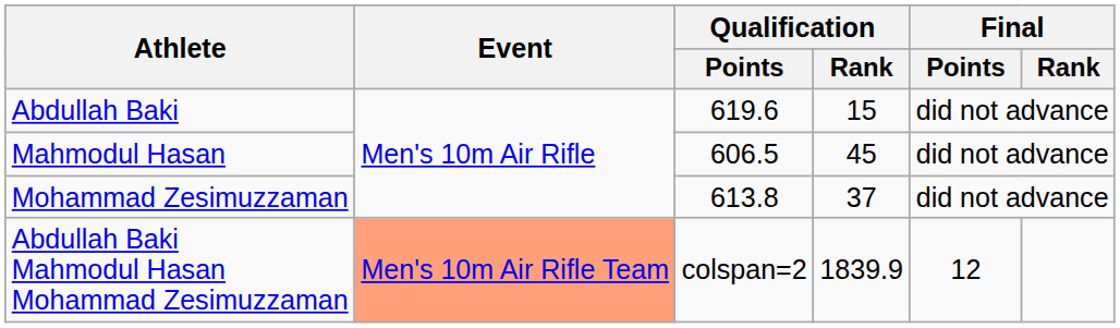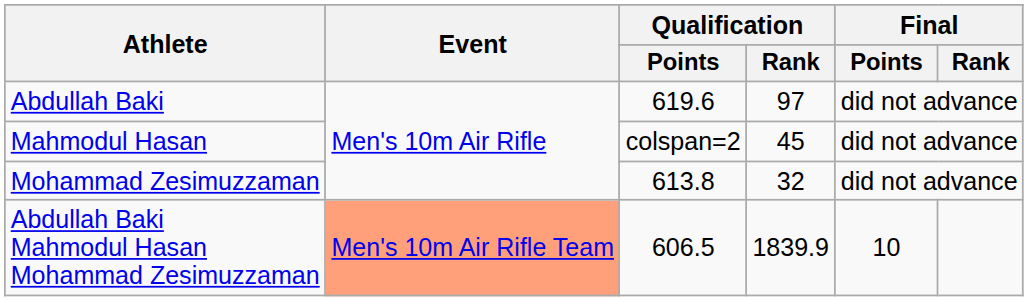Abdullah Baki | Qualification / Rank: 15 -> 97
Mahmodul Hasan | Qualification / Points: 606.5 -> colspan=2
Mohammad Zesimuzzaman | Qualification / Rank: 37 -> 32
Abdullah Baki Mahmodul Hasan Mohammad Zesimuzzaman | Qualification / Points: colspan=2 -> 606.5
Abdullah Baki Mahmodul Hasan Mohammad Zesimuzzaman | Final / Points: 12 -> 10
